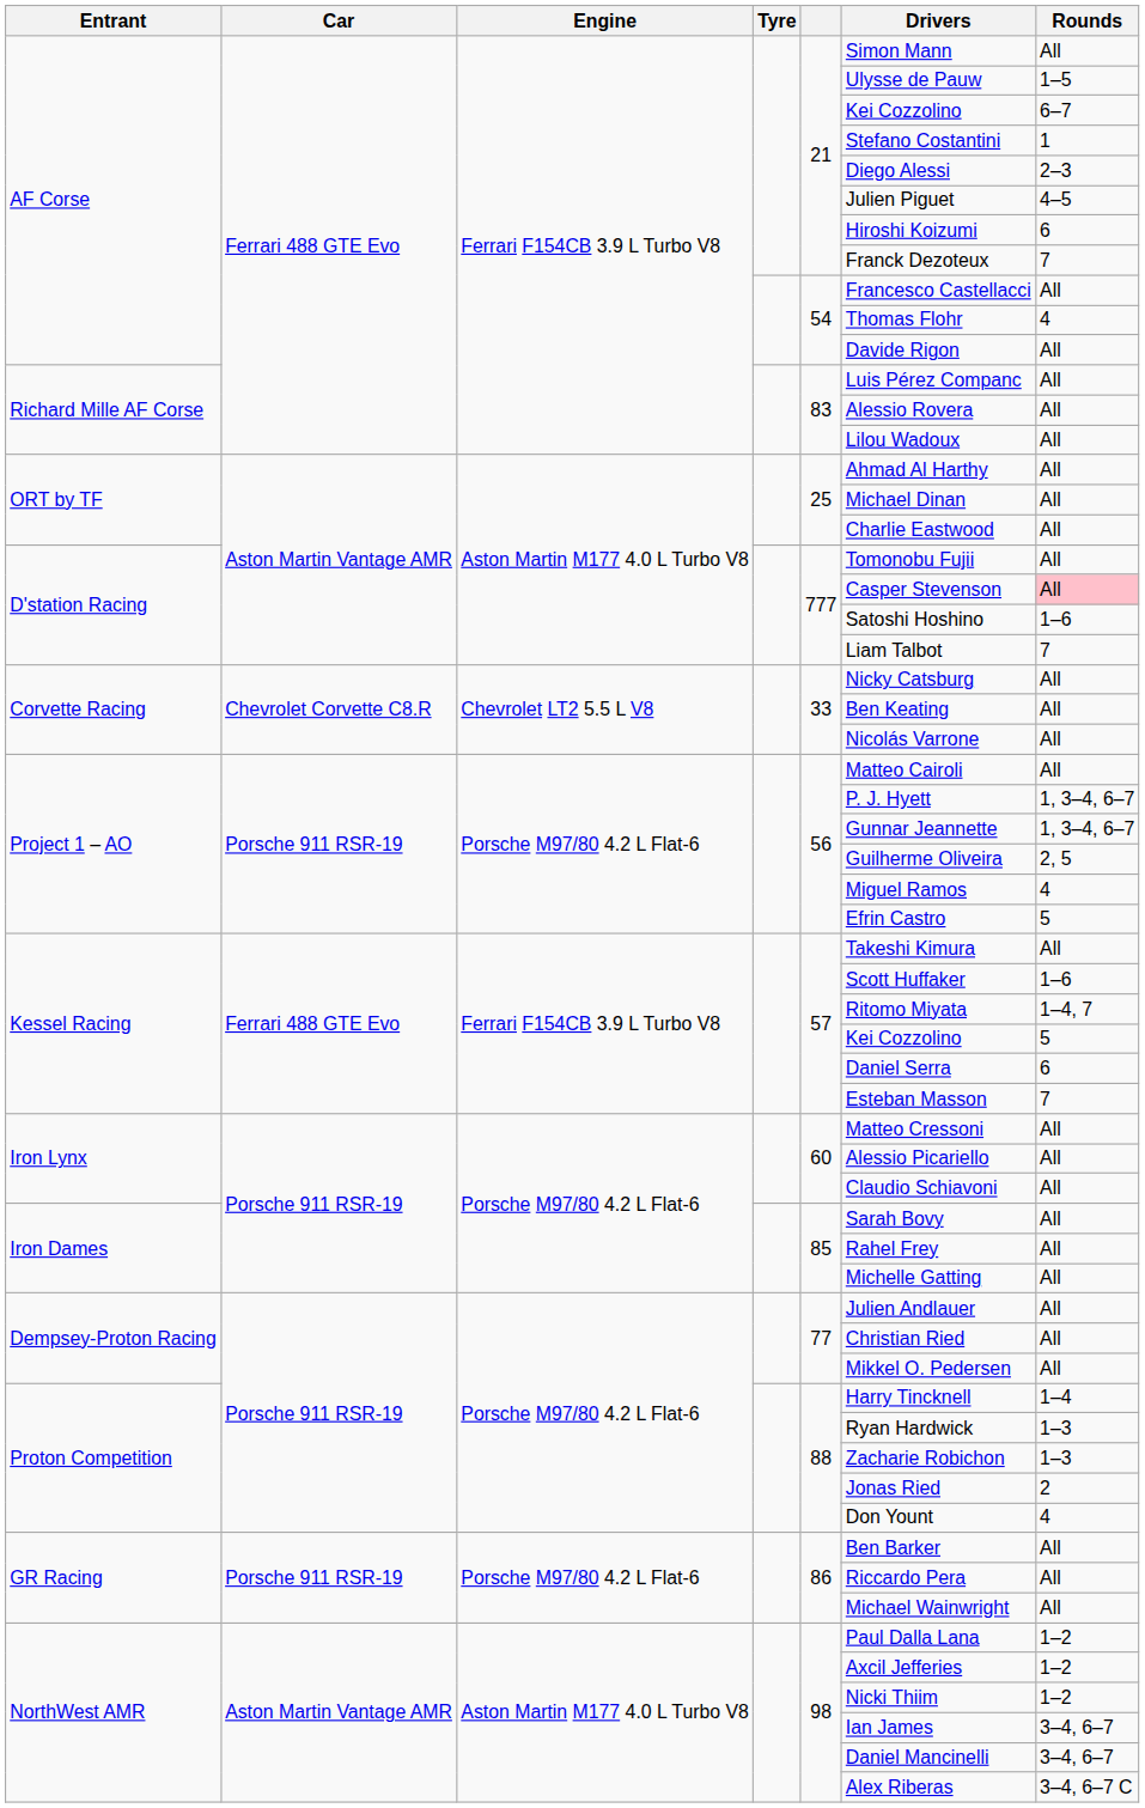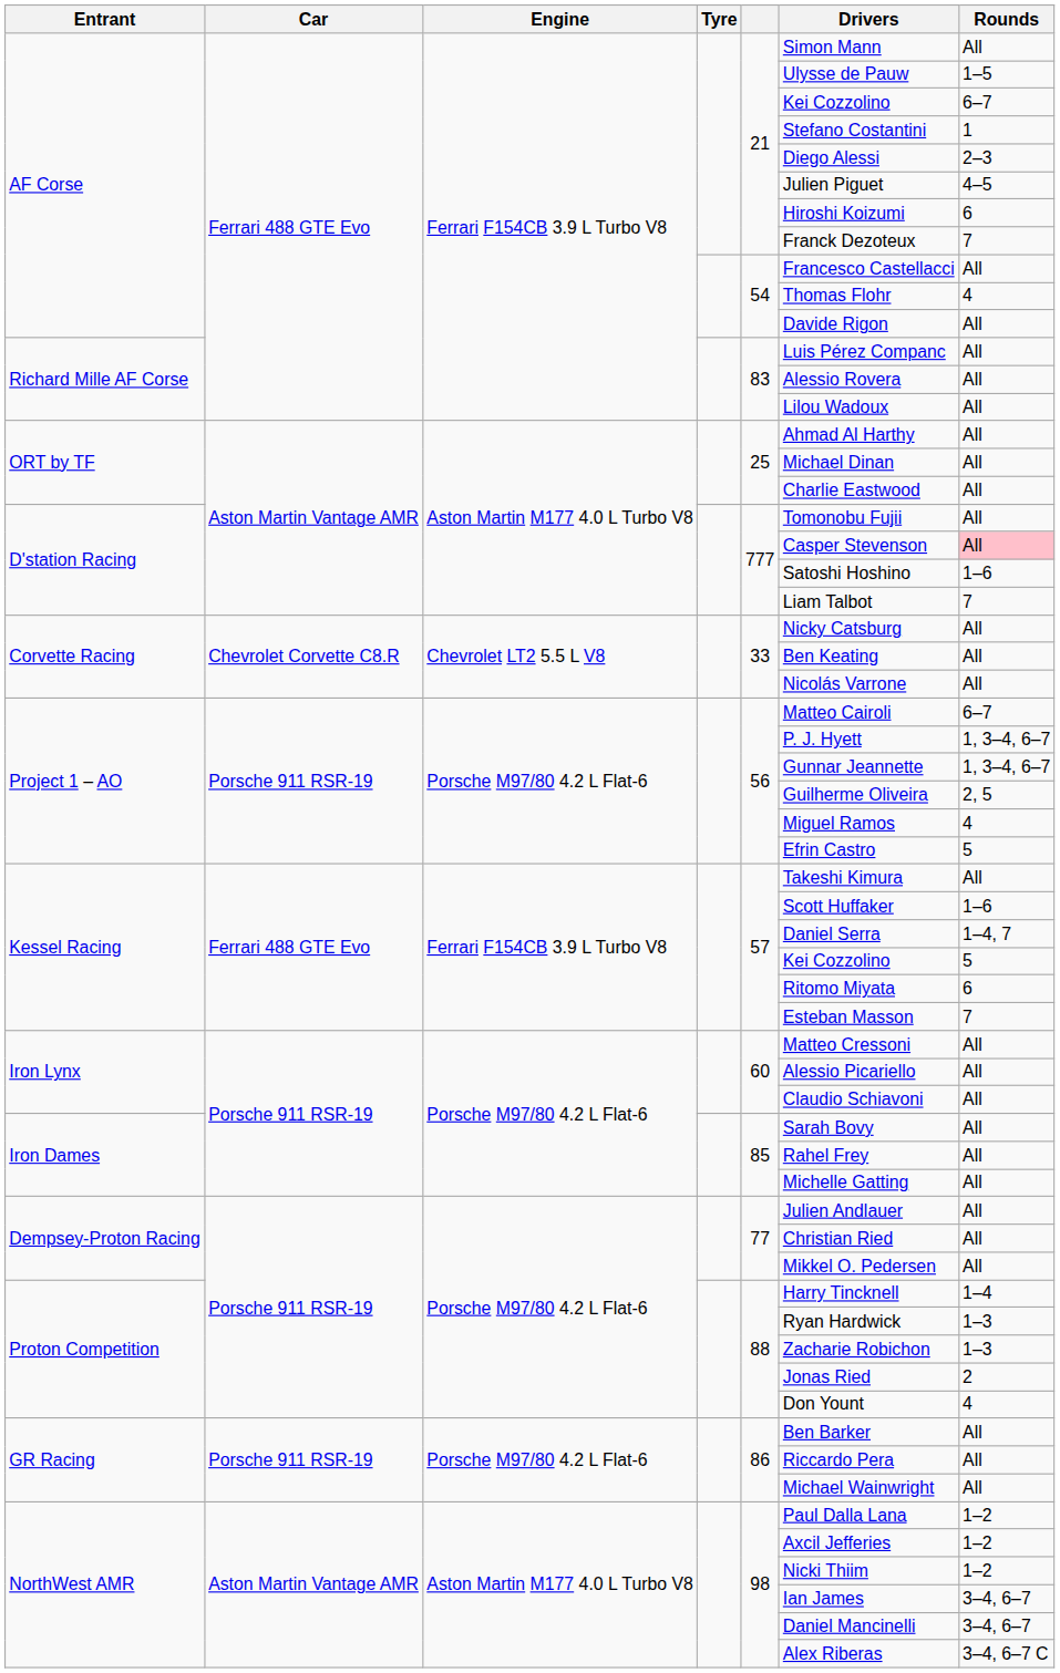row 26 | Rounds: All -> 6–7
row 34 | Drivers: Ritomo Miyata -> Daniel Serra
row 36 | Drivers: Daniel Serra -> Ritomo Miyata
